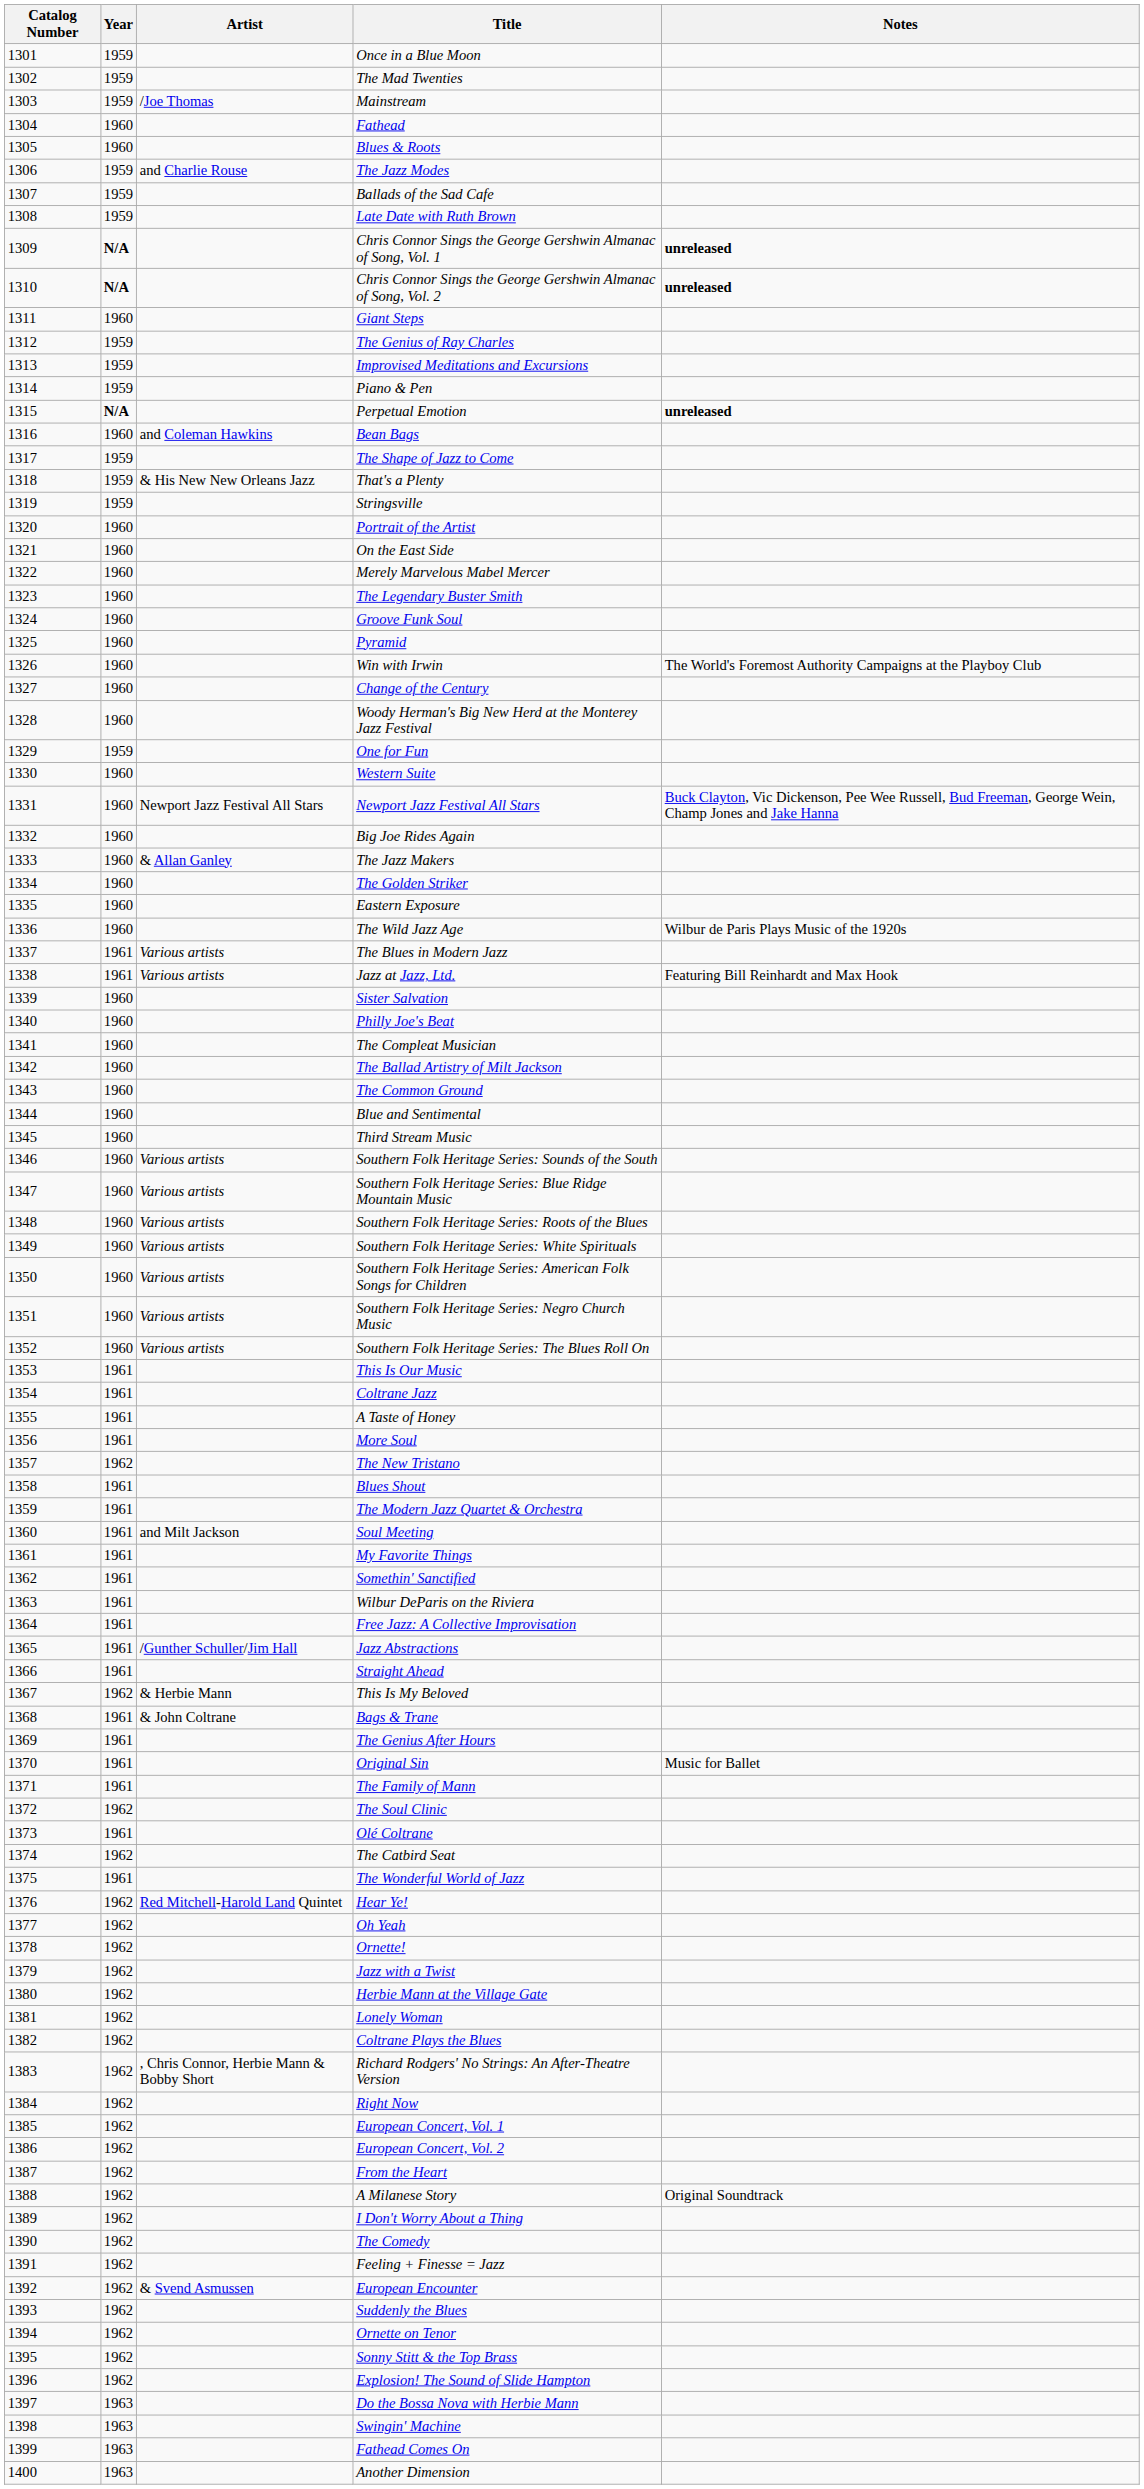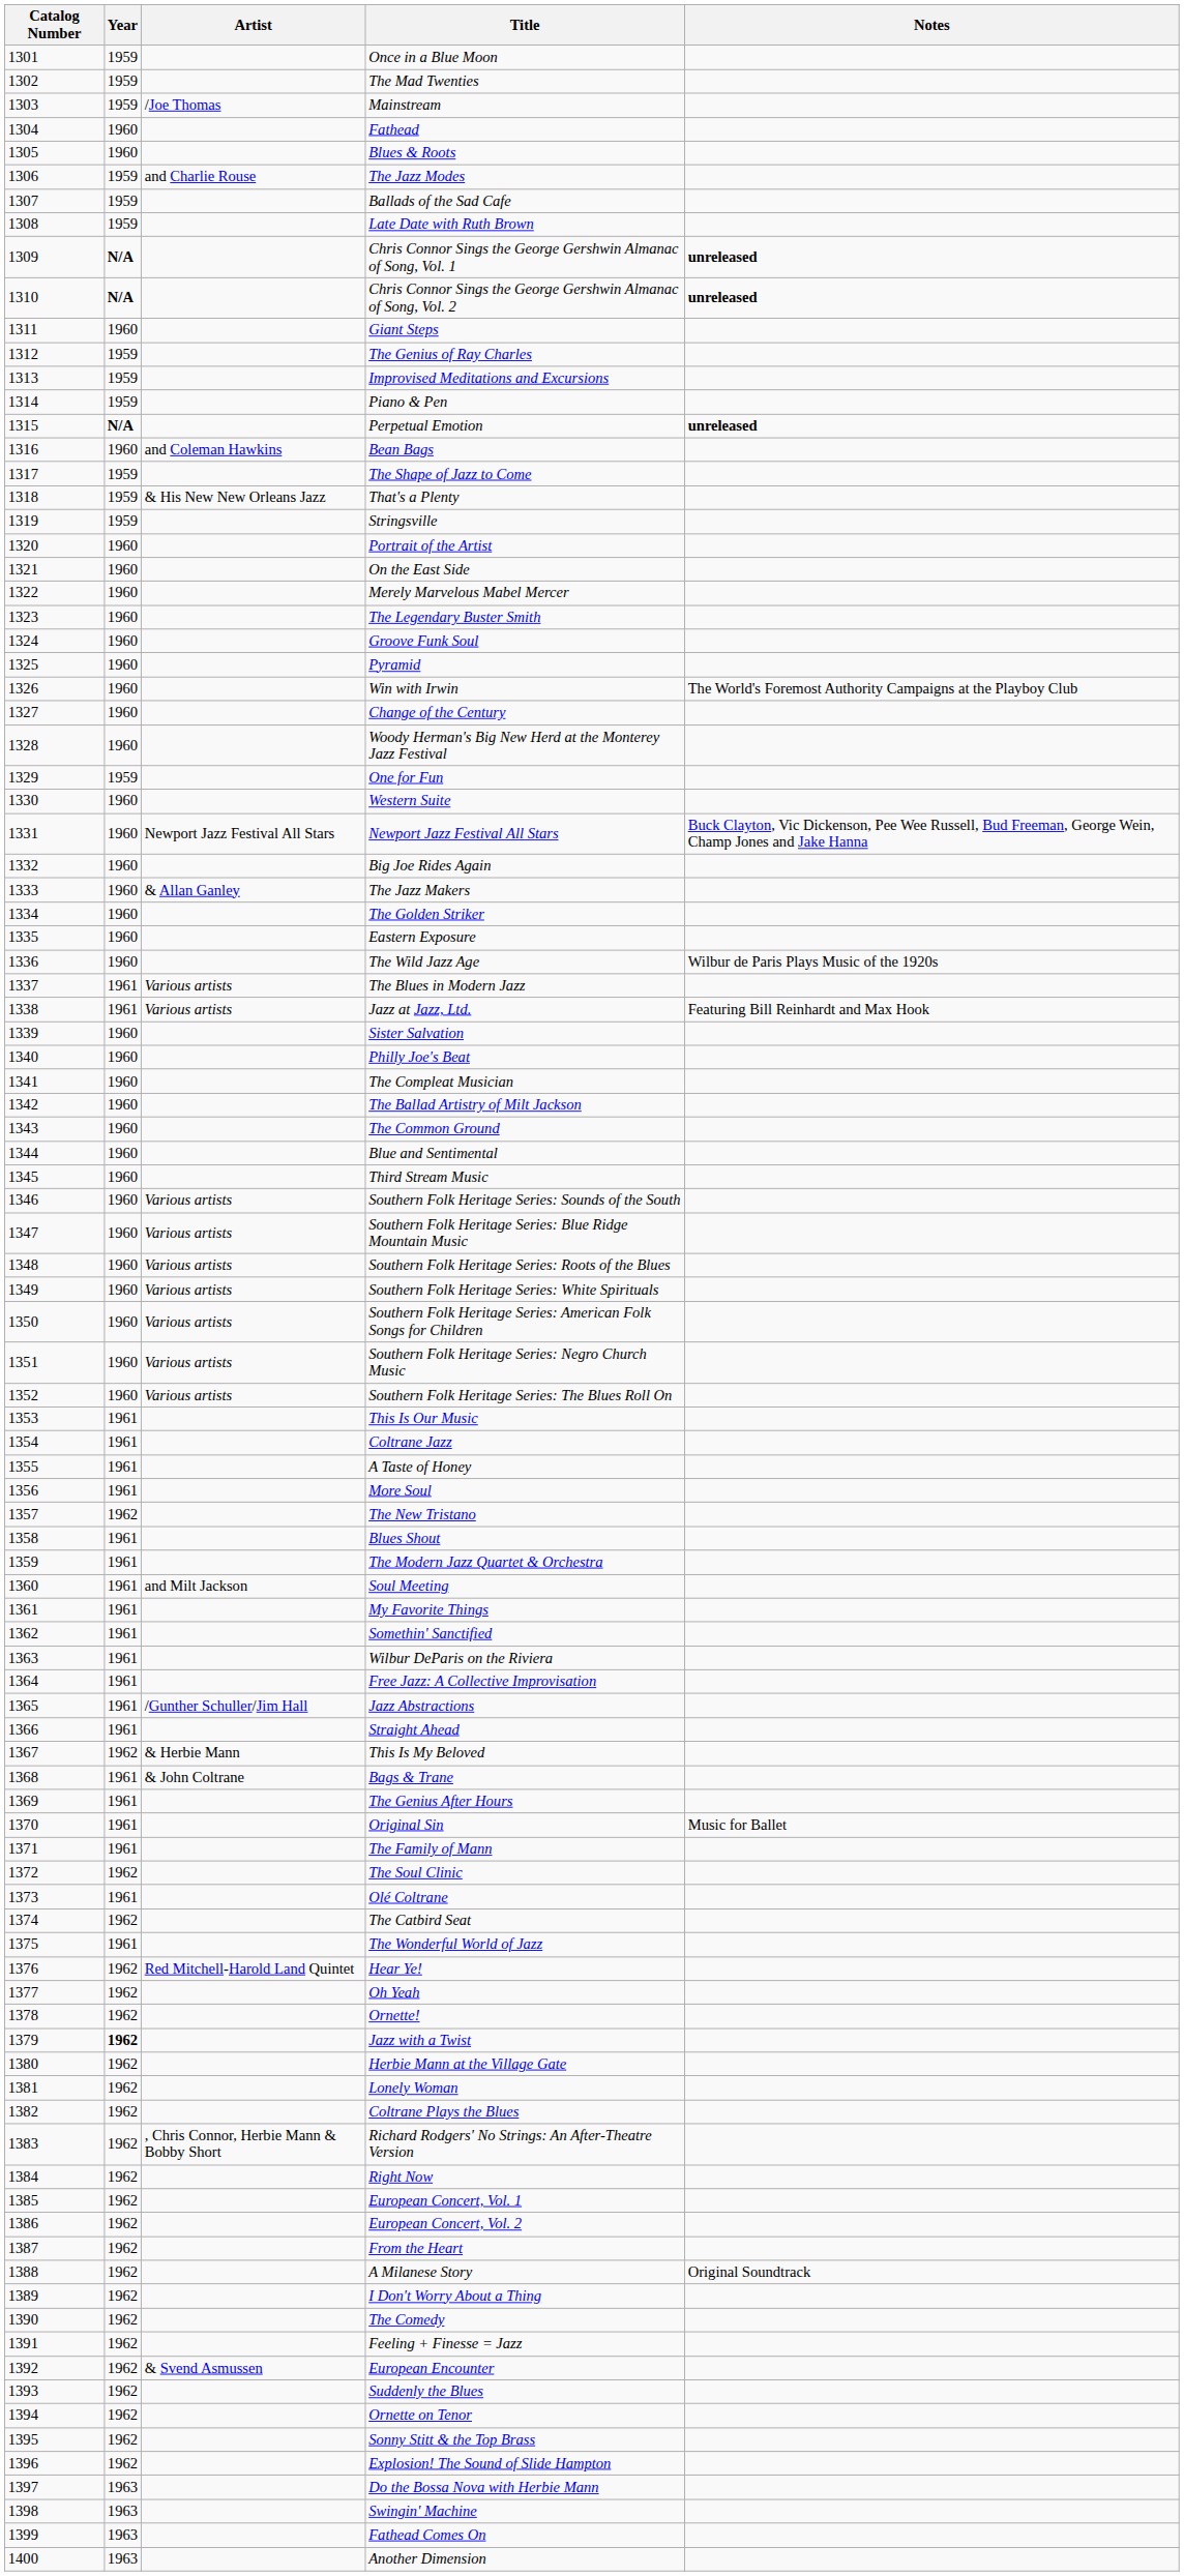Jazz with a Twist | Year: normal -> bold
